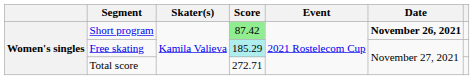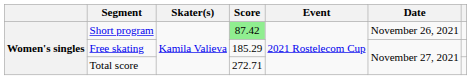Short program | Date: bold -> normal
Free skating | Score: paleturquoise background -> no background
